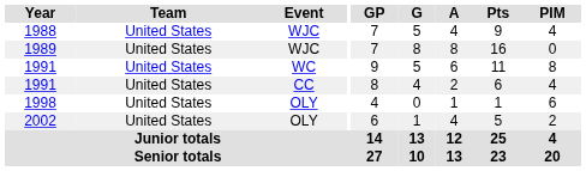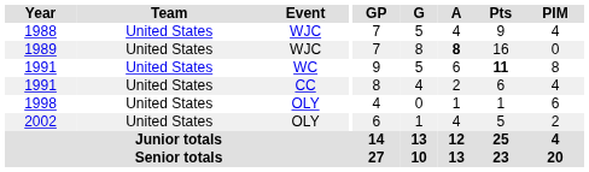1989 | A: normal -> bold
1991 / WC | Pts: normal -> bold
